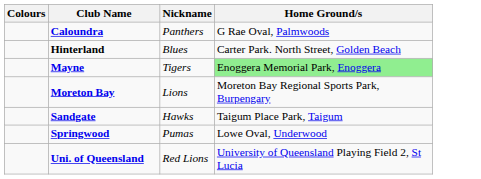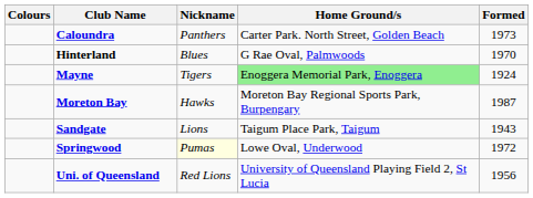+ column: Formed | 1973 | 1970 | 1924 | 1987 | 1943 | 1972 | 1956
Caloundra | Home Ground/s: G Rae Oval, Palmwoods -> Carter Park. North Street, Golden Beach
Hinterland | Home Ground/s: Carter Park. North Street, Golden Beach -> G Rae Oval, Palmwoods
Moreton Bay | Nickname: Lions -> Hawks
Sandgate | Nickname: Hawks -> Lions
Springwood | Nickname: no background -> lightyellow background
